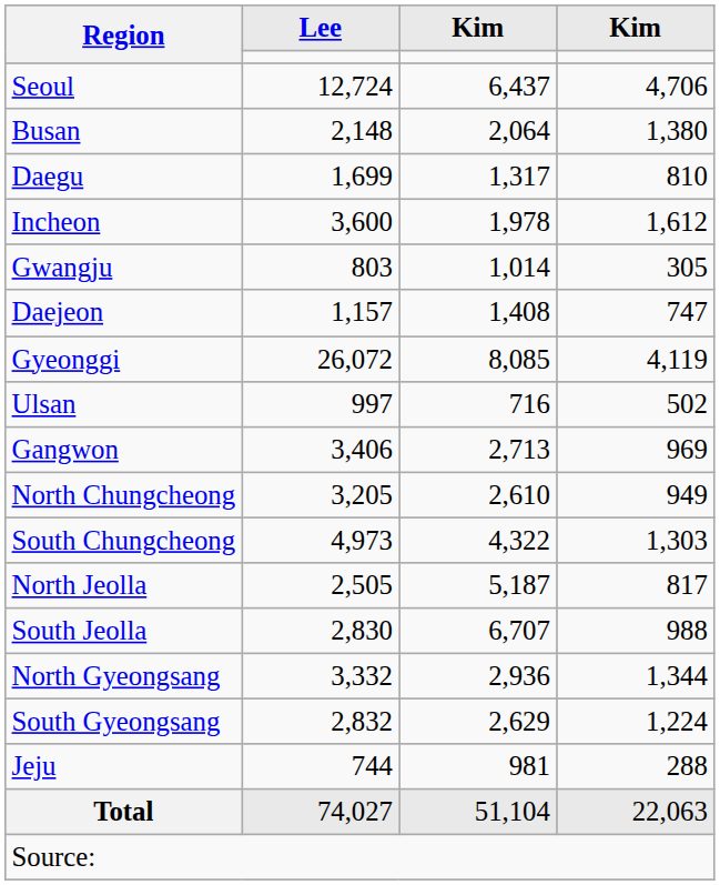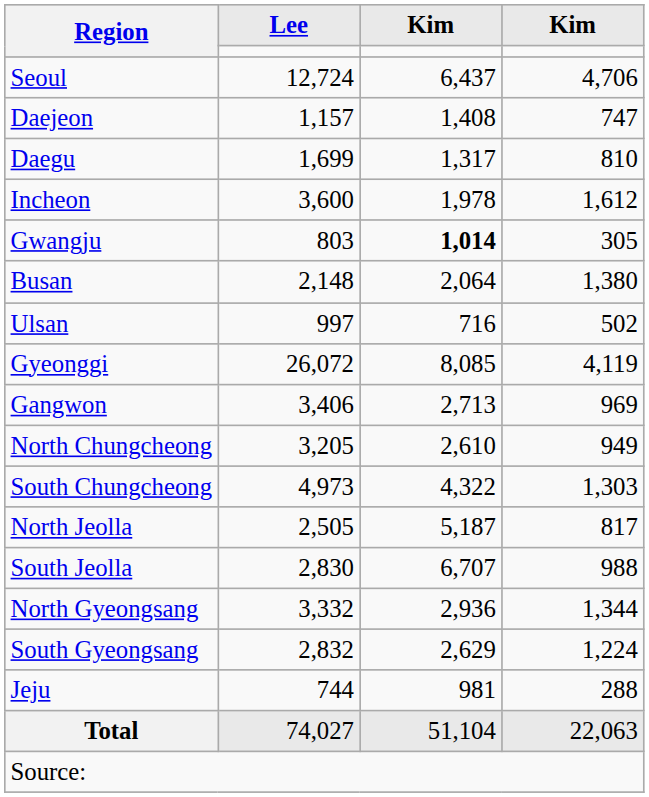rows swapped: Busan <-> Daejeon
Gwangju | column 3: normal -> bold
rows swapped: Ulsan <-> Gyeonggi
